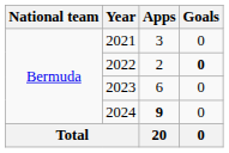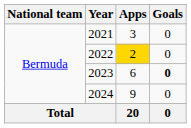2022 | Apps: no background -> gold background
2022 | Goals: bold -> normal
2023 | Goals: normal -> bold
2024 | Apps: bold -> normal
